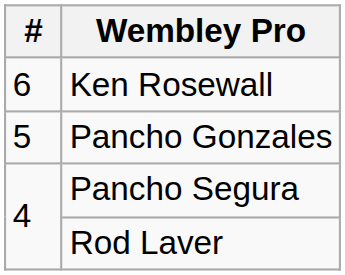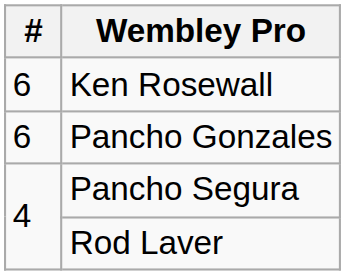Pancho Gonzales | #: 5 -> 6
